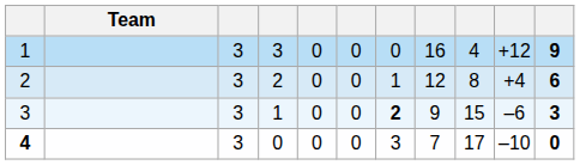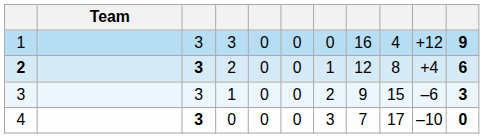row 3 | column 1: normal -> bold
row 3 | column 3: normal -> bold
row 4 | column 7: bold -> normal
row 5 | column 1: bold -> normal
row 5 | column 3: normal -> bold
